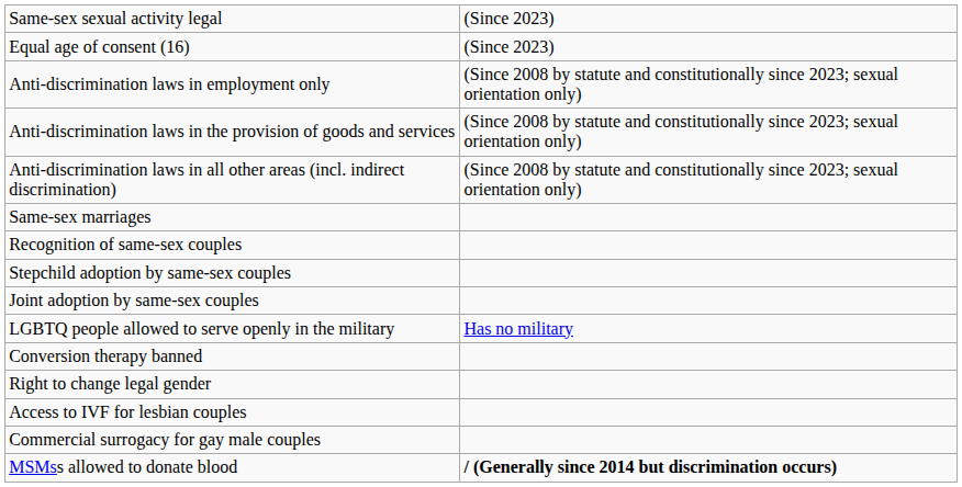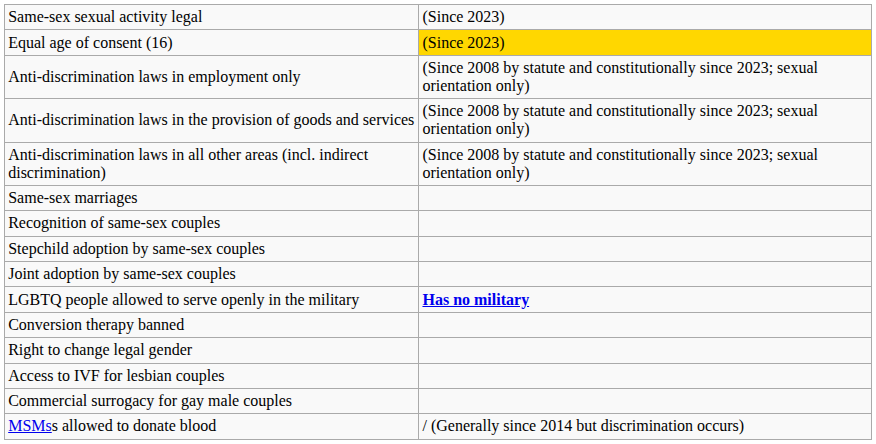Equal age of consent (16) | column 2: no background -> gold background
LGBTQ people allowed to serve openly in the military | column 2: normal -> bold
MSMss allowed to donate blood | column 2: bold -> normal
